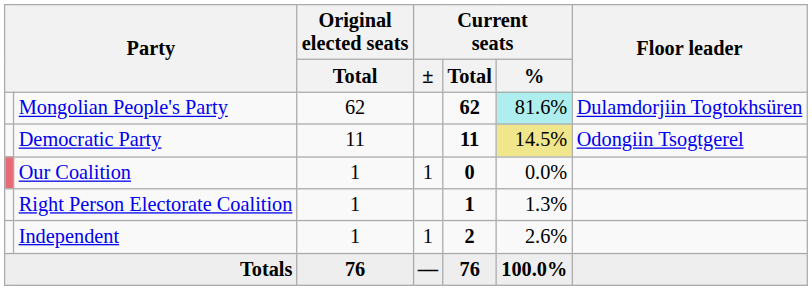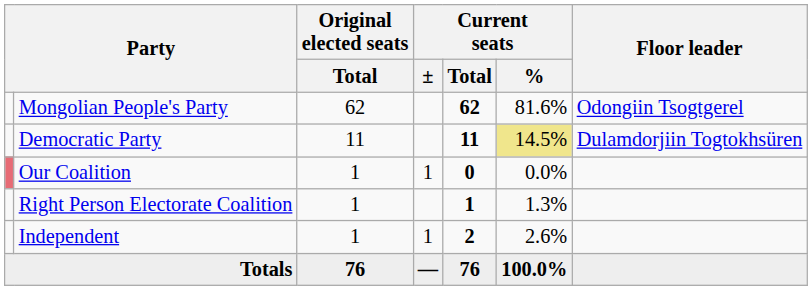Mongolian People's Party | Current seats / %: paleturquoise background -> no background
Mongolian People's Party | Floor leader: Dulamdorjiin Togtokhsüren -> Odongiin Tsogtgerel
Democratic Party | Floor leader: Odongiin Tsogtgerel -> Dulamdorjiin Togtokhsüren
